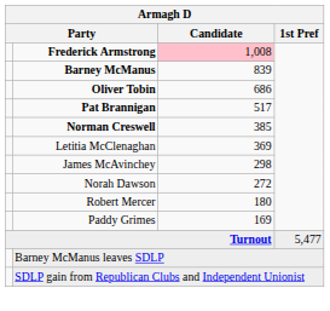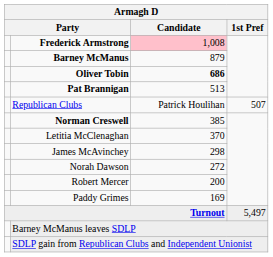Barney McManus | Candidate: 839 -> 879
Oliver Tobin | Candidate: normal -> bold
Pat Brannigan | Candidate: 517 -> 513
+ row: Republican Clubs | Patrick Houlihan | 507
Letitia McClenaghan | Candidate: 369 -> 370
Robert Mercer | Candidate: 180 -> 200
Turnout | 1st Pref: 5,477 -> 5,497
